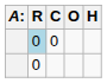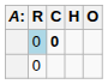columns swapped: H <-> O
row 2 | C: normal -> bold
